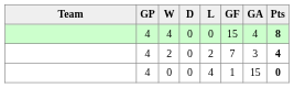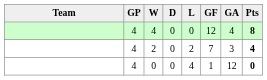row 2 | GF: 15 -> 12
row 4 | GA: 15 -> 12
